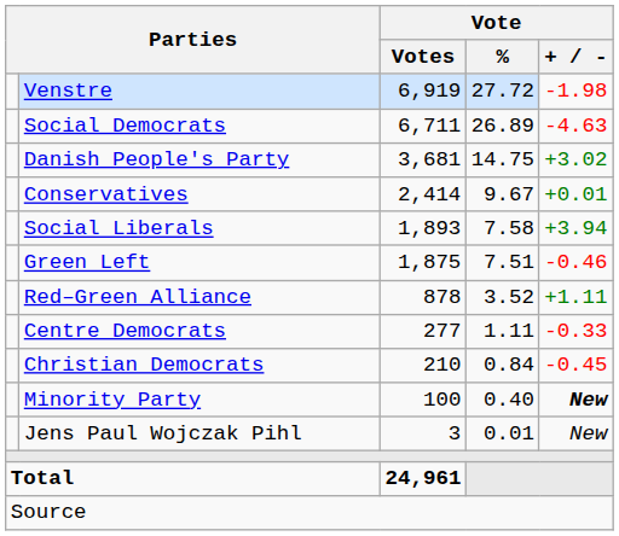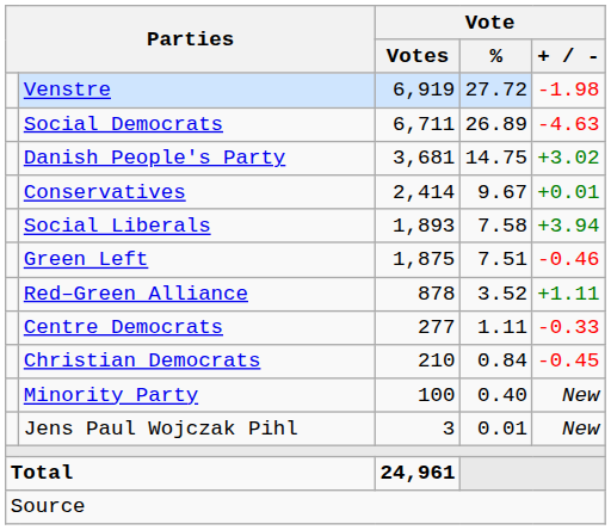Minority Party | Vote / + / -: bold -> normal
